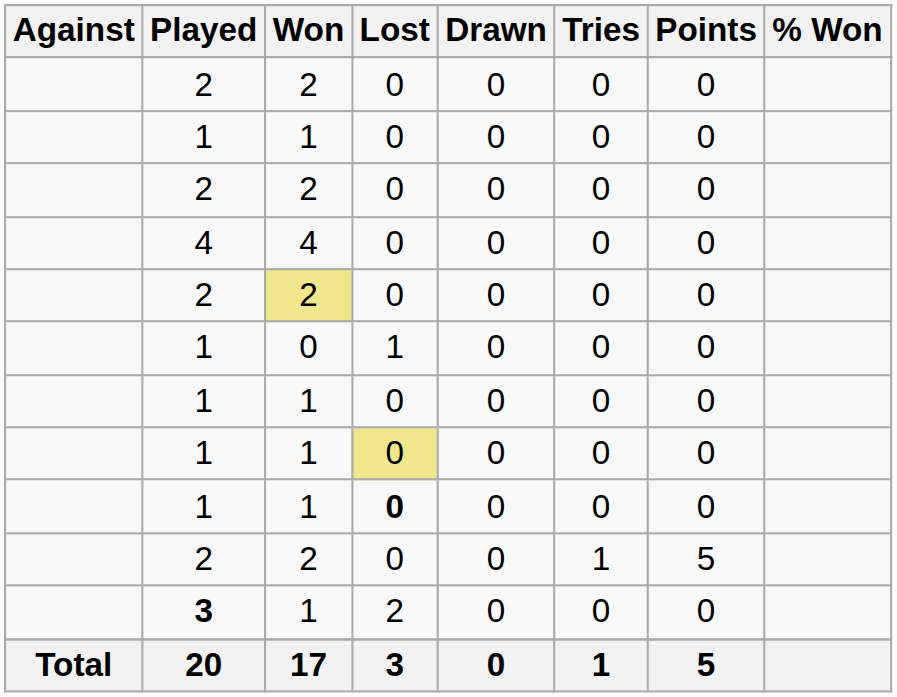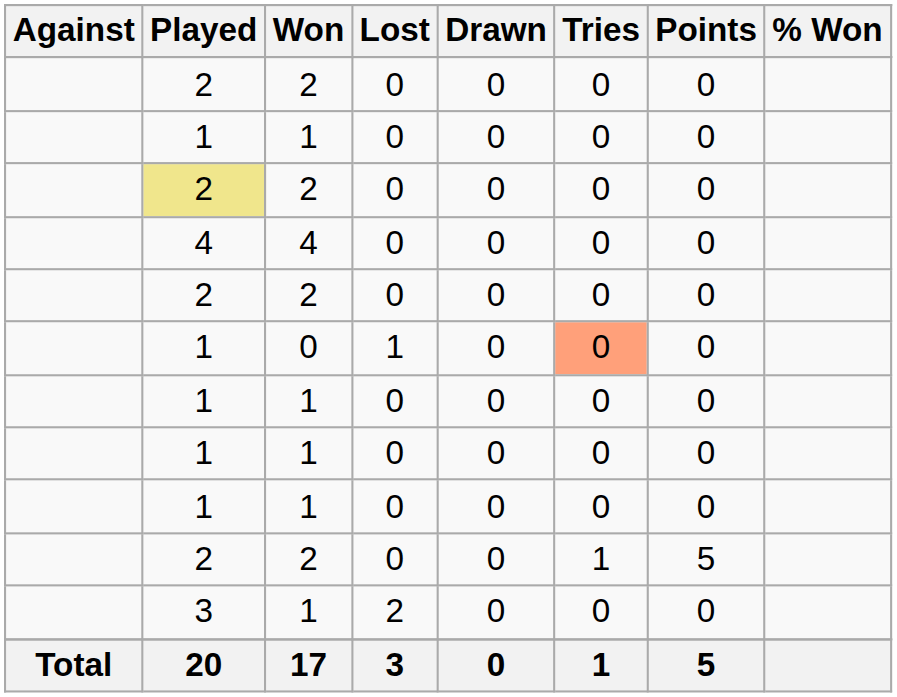row 4 | Played: no background -> khaki background
row 6 | Won: khaki background -> no background
row 7 | Tries: no background -> lightsalmon background
row 9 | Lost: khaki background -> no background
row 10 | Lost: bold -> normal
row 12 | Played: bold -> normal
